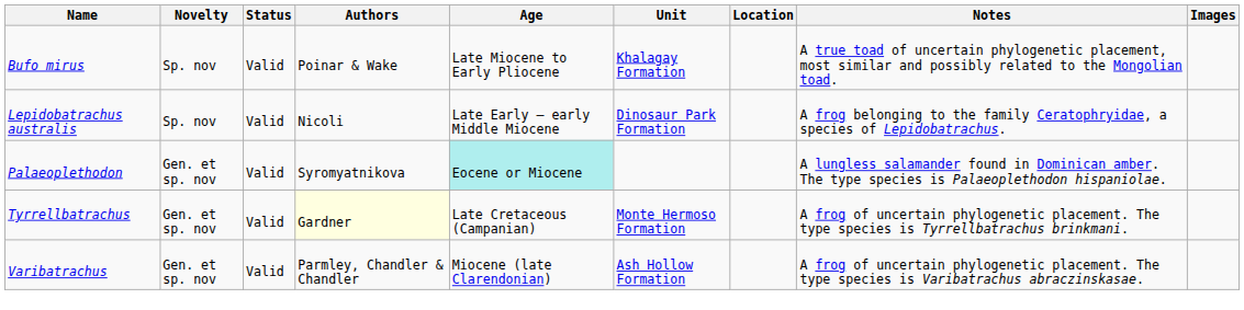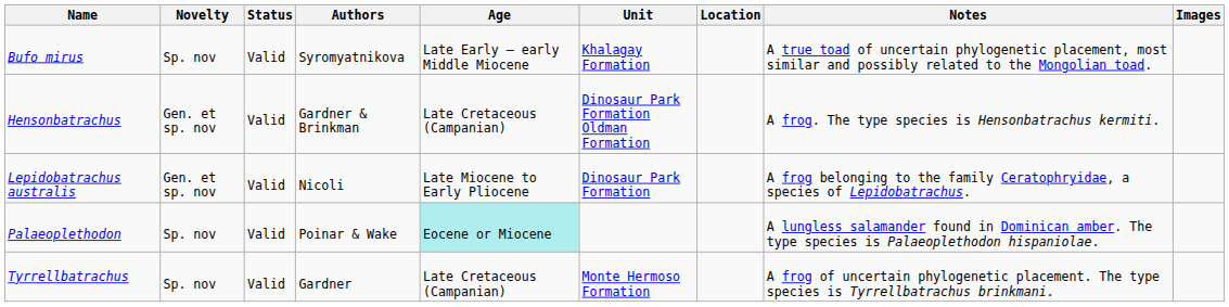Bufo mirus | Authors: Poinar & Wake -> Syromyatnikova
Bufo mirus | Age: Late Miocene to Early Pliocene -> Late Early – early Middle Miocene
+ row: Hensonbatrachus | Gen. et sp. nov | Valid | Gardner & Brinkman | Late Cretaceous (Campanian) | Dinosaur Park Formation Oldman Formation | A frog. The type species is Hensonbatrachus kermiti.
Lepidobatrachus australis | Novelty: Sp. nov -> Gen. et sp. nov
Lepidobatrachus australis | Age: Late Early – early Middle Miocene -> Late Miocene to Early Pliocene
Palaeoplethodon | Novelty: Gen. et sp. nov -> Sp. nov
Palaeoplethodon | Authors: Syromyatnikova -> Poinar & Wake
Tyrrellbatrachus | Novelty: Gen. et sp. nov -> Sp. nov
Tyrrellbatrachus | Authors: lightyellow background -> no background
- row: Varibatrachus | Gen. et sp. nov | Valid | Parmley, Chandler & Chandler | Miocene (late Clarendonian) | Ash Hollow Formation | A frog of uncertain phylogenetic placement. The type species is Varibatrachus abraczinskasae.
